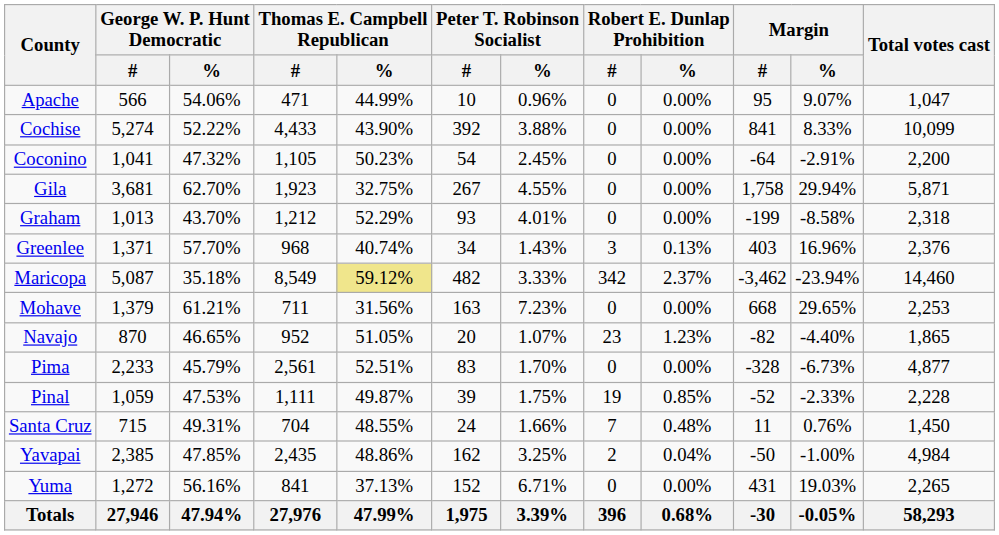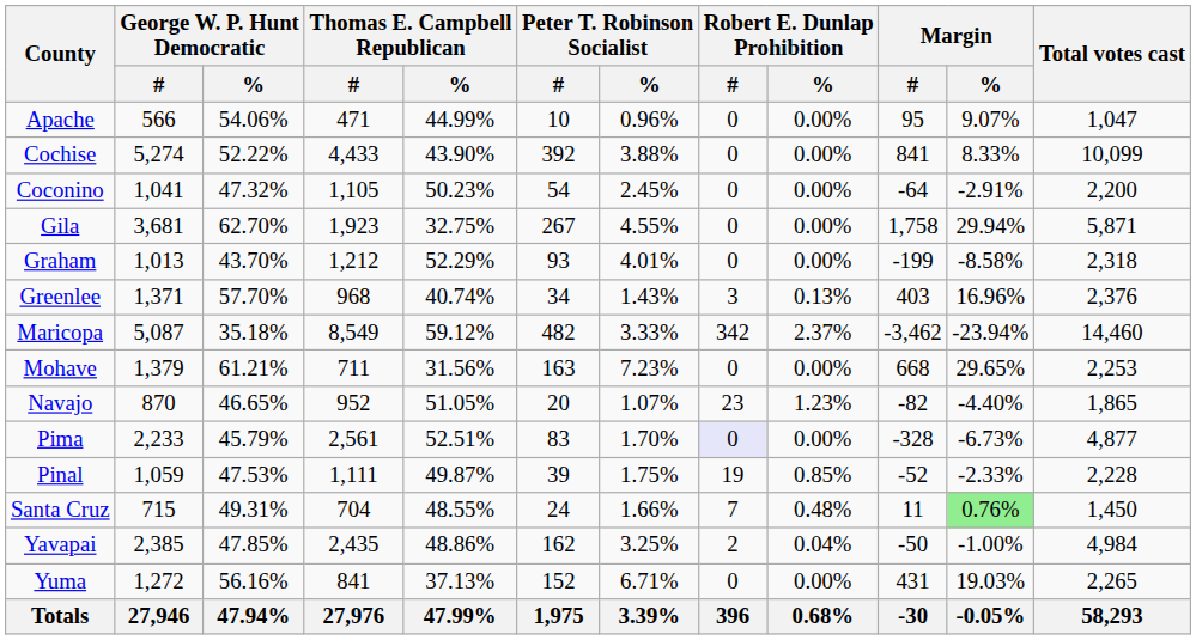Maricopa | Thomas E. Campbell Republican / %: khaki background -> no background
Pima | Robert E. Dunlap Prohibition / #: no background -> lavender background
Santa Cruz | Margin / %: no background -> lightgreen background
